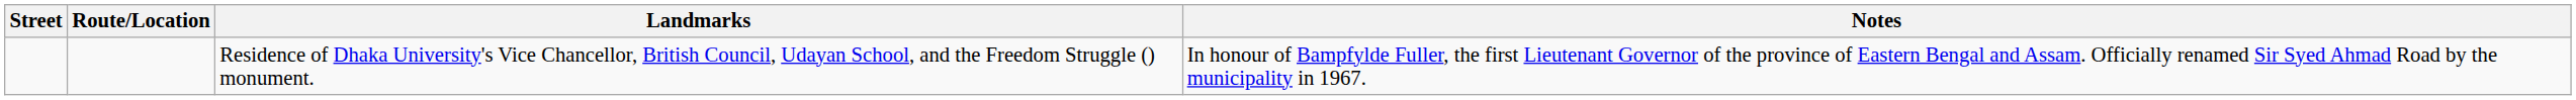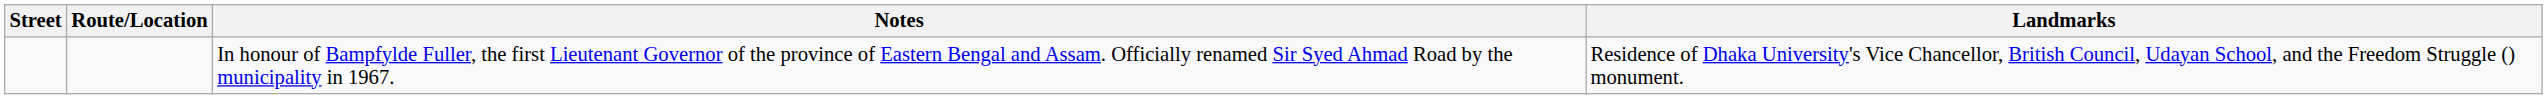columns swapped: Landmarks <-> Notes
